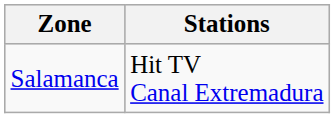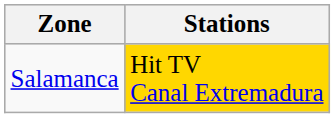Salamanca | Stations: no background -> gold background
